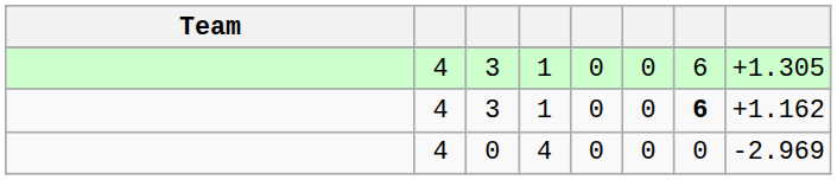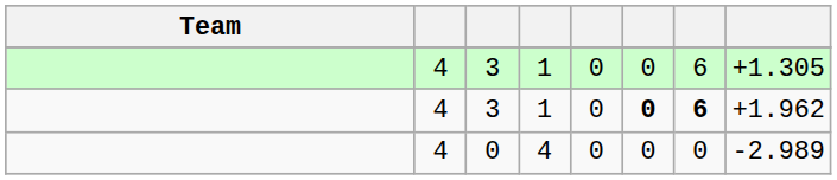row 3 | column 6: normal -> bold
row 3 | column 8: +1.162 -> +1.962
row 4 | column 8: -2.969 -> -2.989
